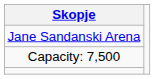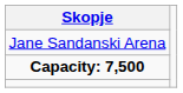Capacity: 7,500 | Skopje: normal -> bold
